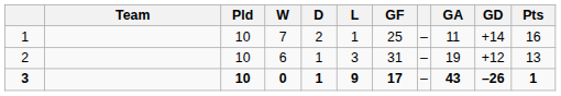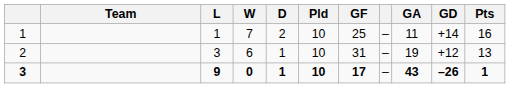columns swapped: Pld <-> L
